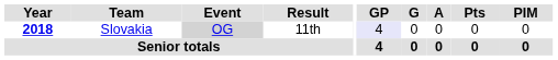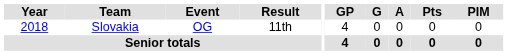Slovakia | Year: bold -> normal
Slovakia | Event: lightgrey background -> no background
Slovakia | GP: lavender background -> no background
